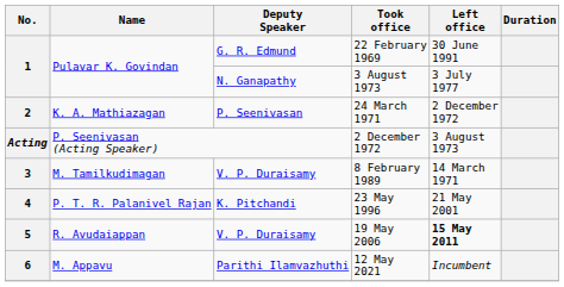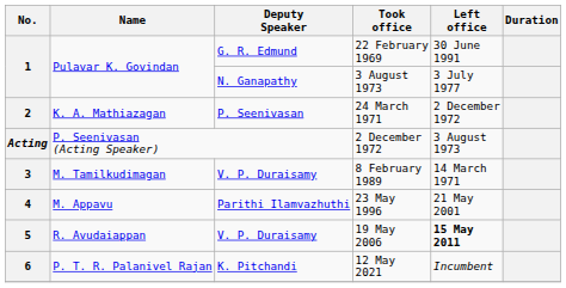23 May 1996 | Name: P. T. R. Palanivel Rajan -> M. Appavu
23 May 1996 | Deputy Speaker: K. Pitchandi -> Parithi Ilamvazhuthi
12 May 2021 | Name: M. Appavu -> P. T. R. Palanivel Rajan
12 May 2021 | Deputy Speaker: Parithi Ilamvazhuthi -> K. Pitchandi
